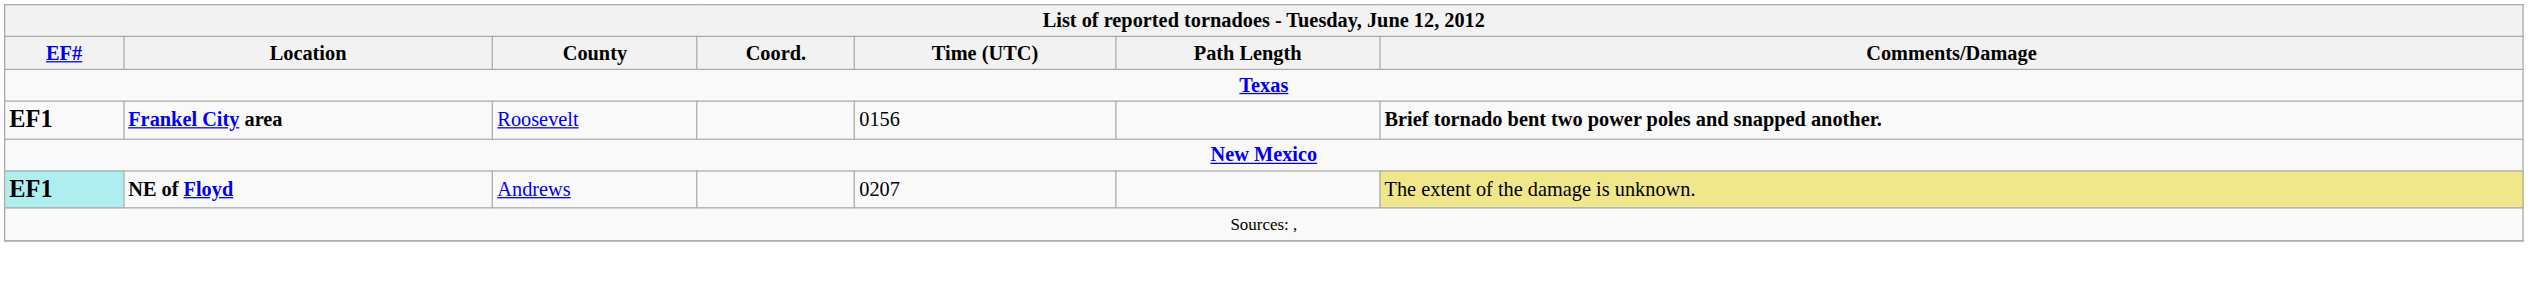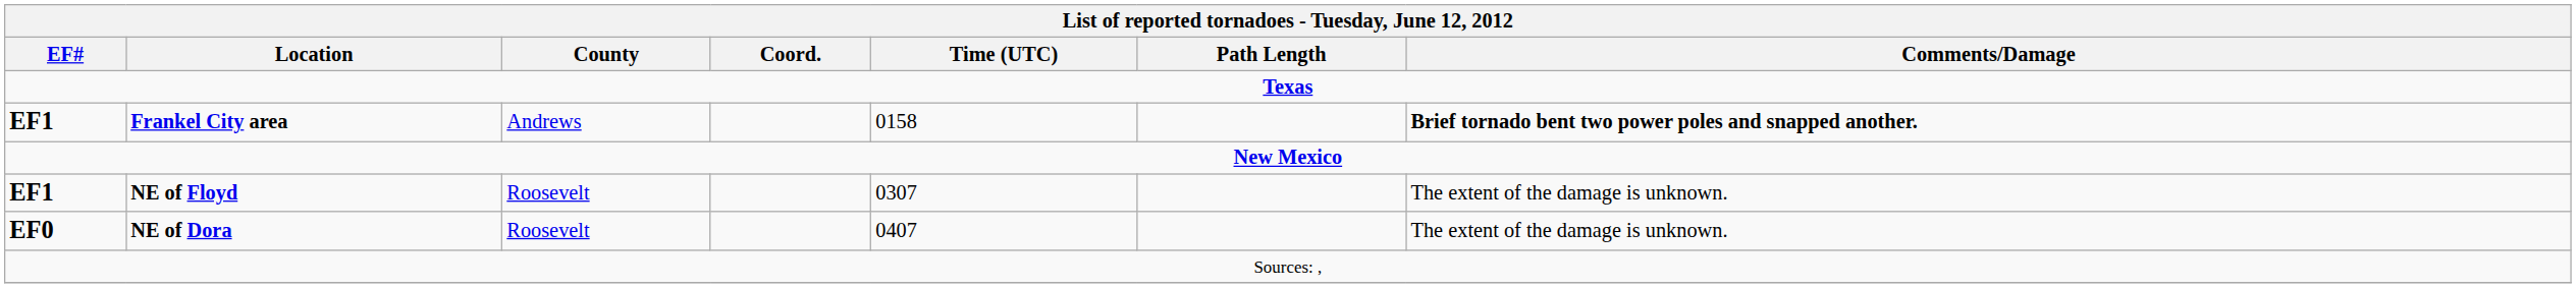Frankel City area | County: Roosevelt -> Andrews
Frankel City area | Time (UTC): 0156 -> 0158
NE of Floyd | EF#: paleturquoise background -> no background
NE of Floyd | County: Andrews -> Roosevelt
NE of Floyd | Time (UTC): 0207 -> 0307
NE of Floyd | Comments/Damage: khaki background -> no background
+ row: EF0 | NE of Dora | Roosevelt | 0407 | The extent of the damage is unknown.
